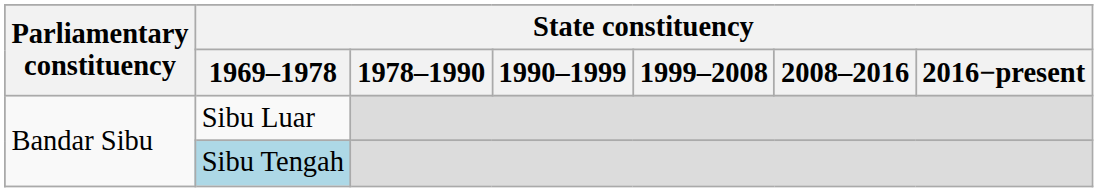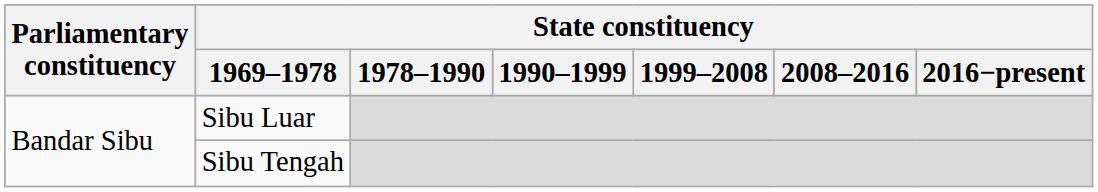Sibu Tengah | State constituency / 1969–1978: lightblue background -> no background
